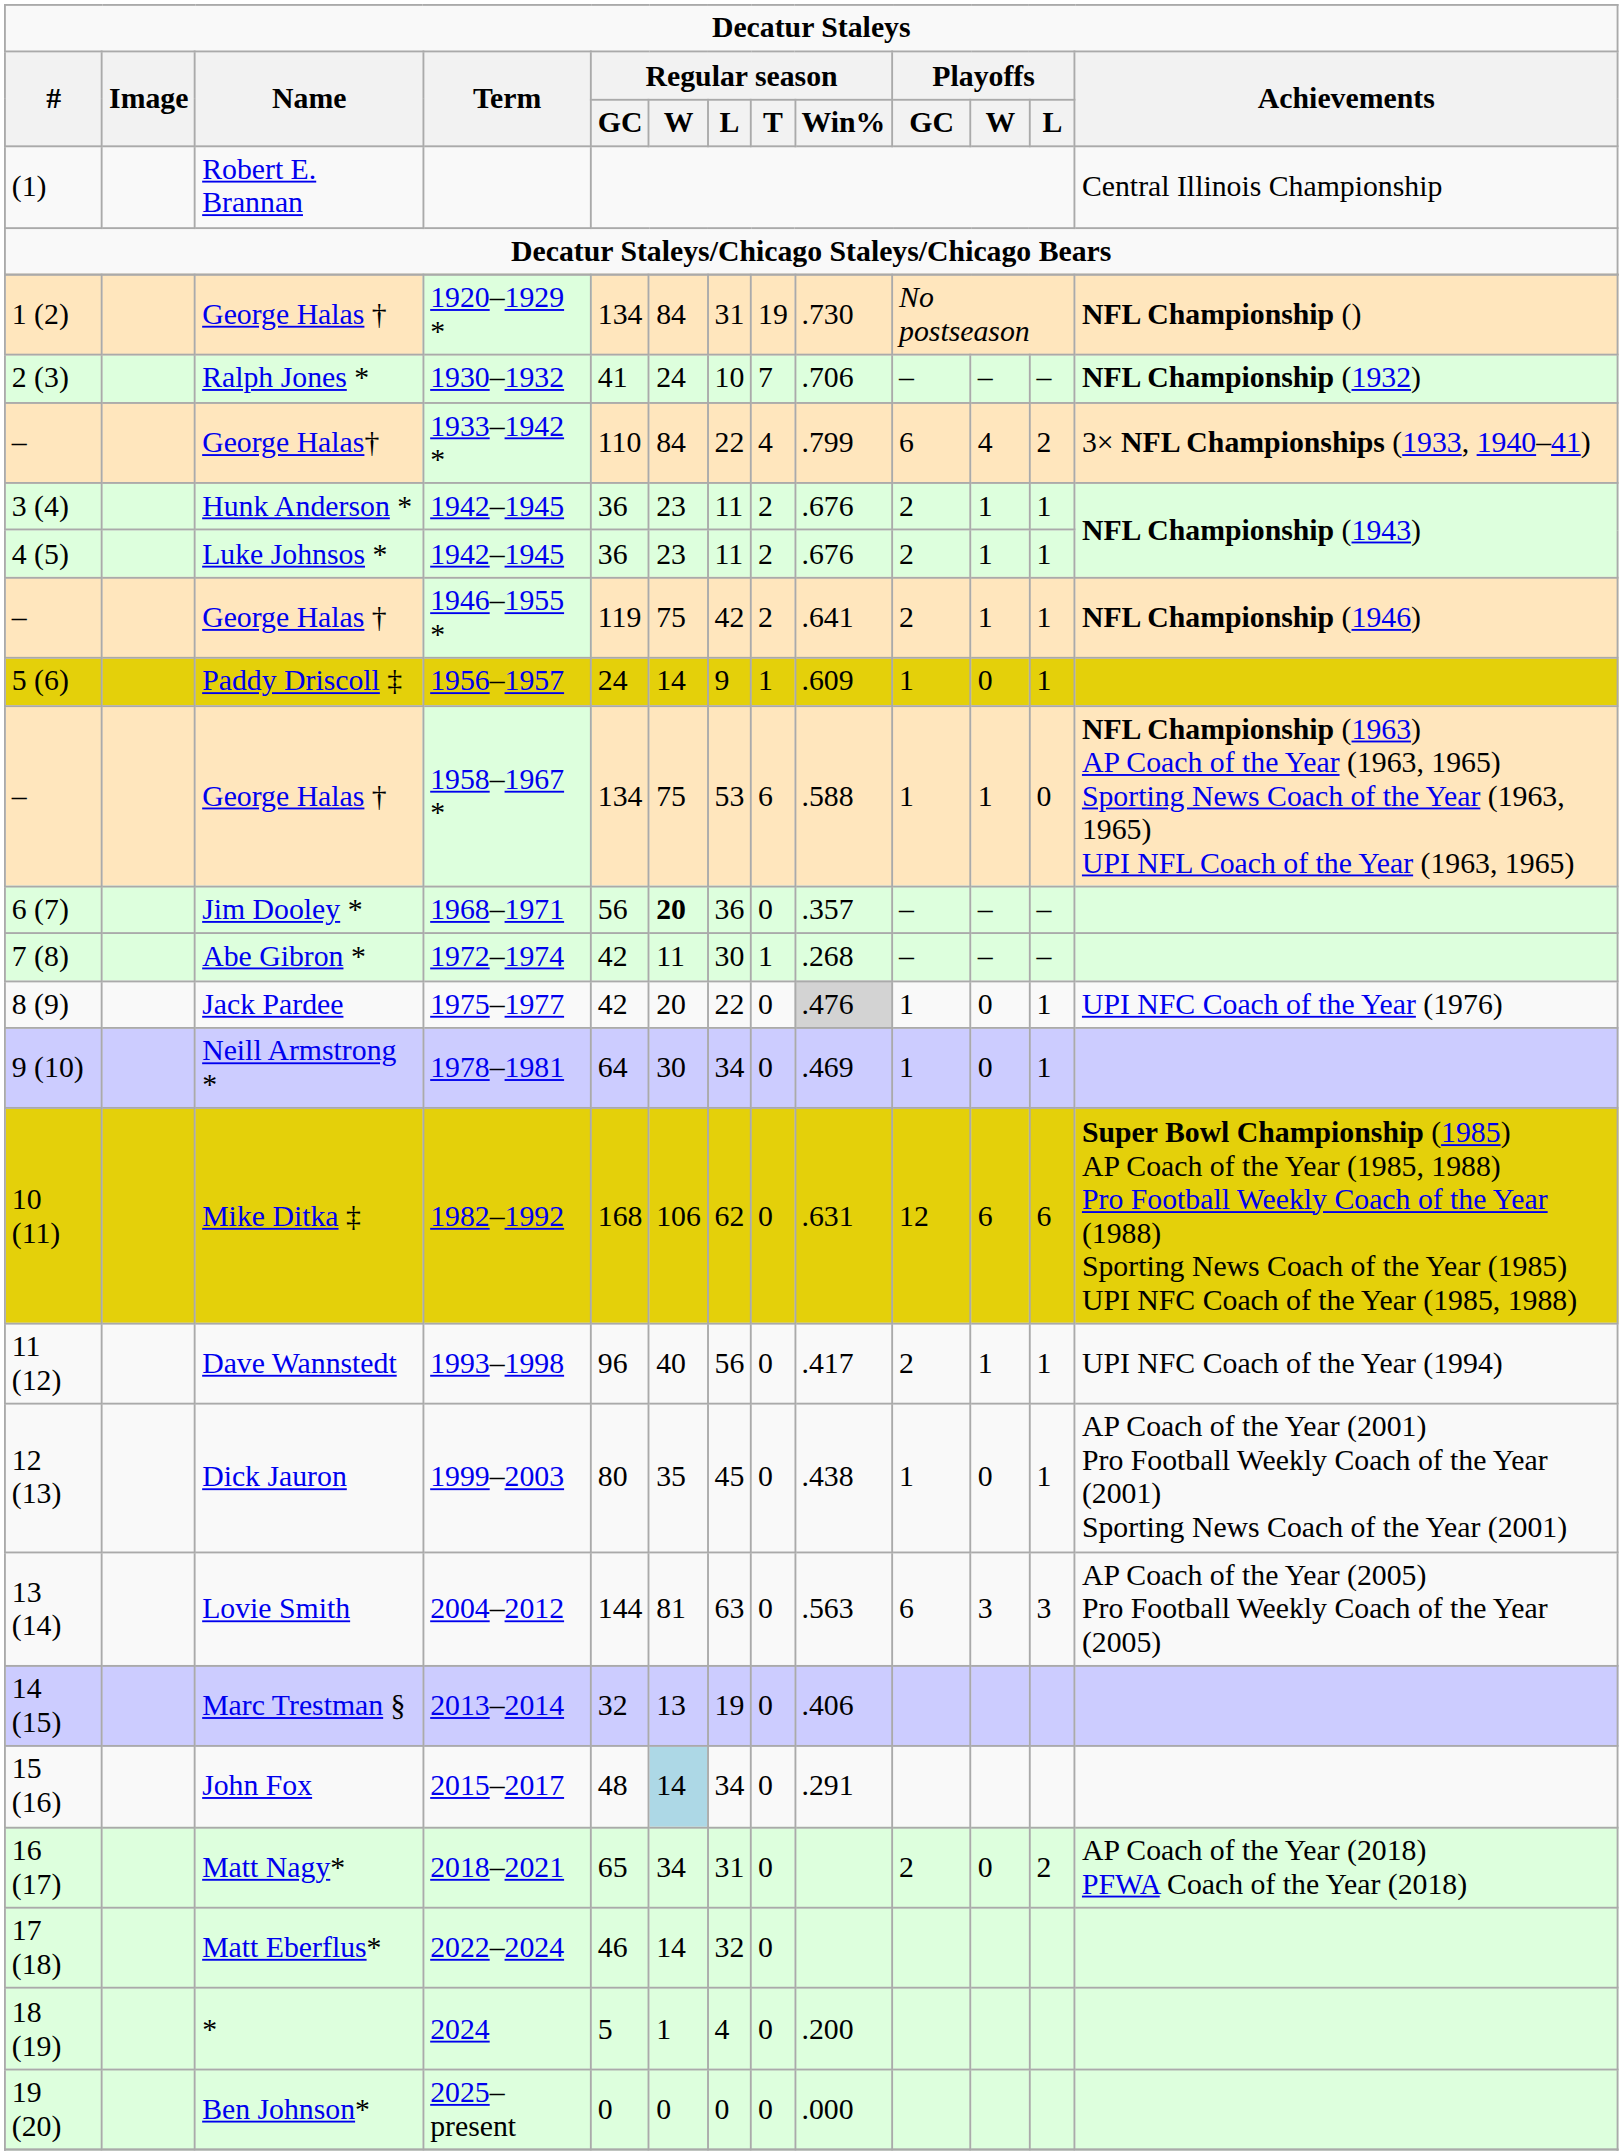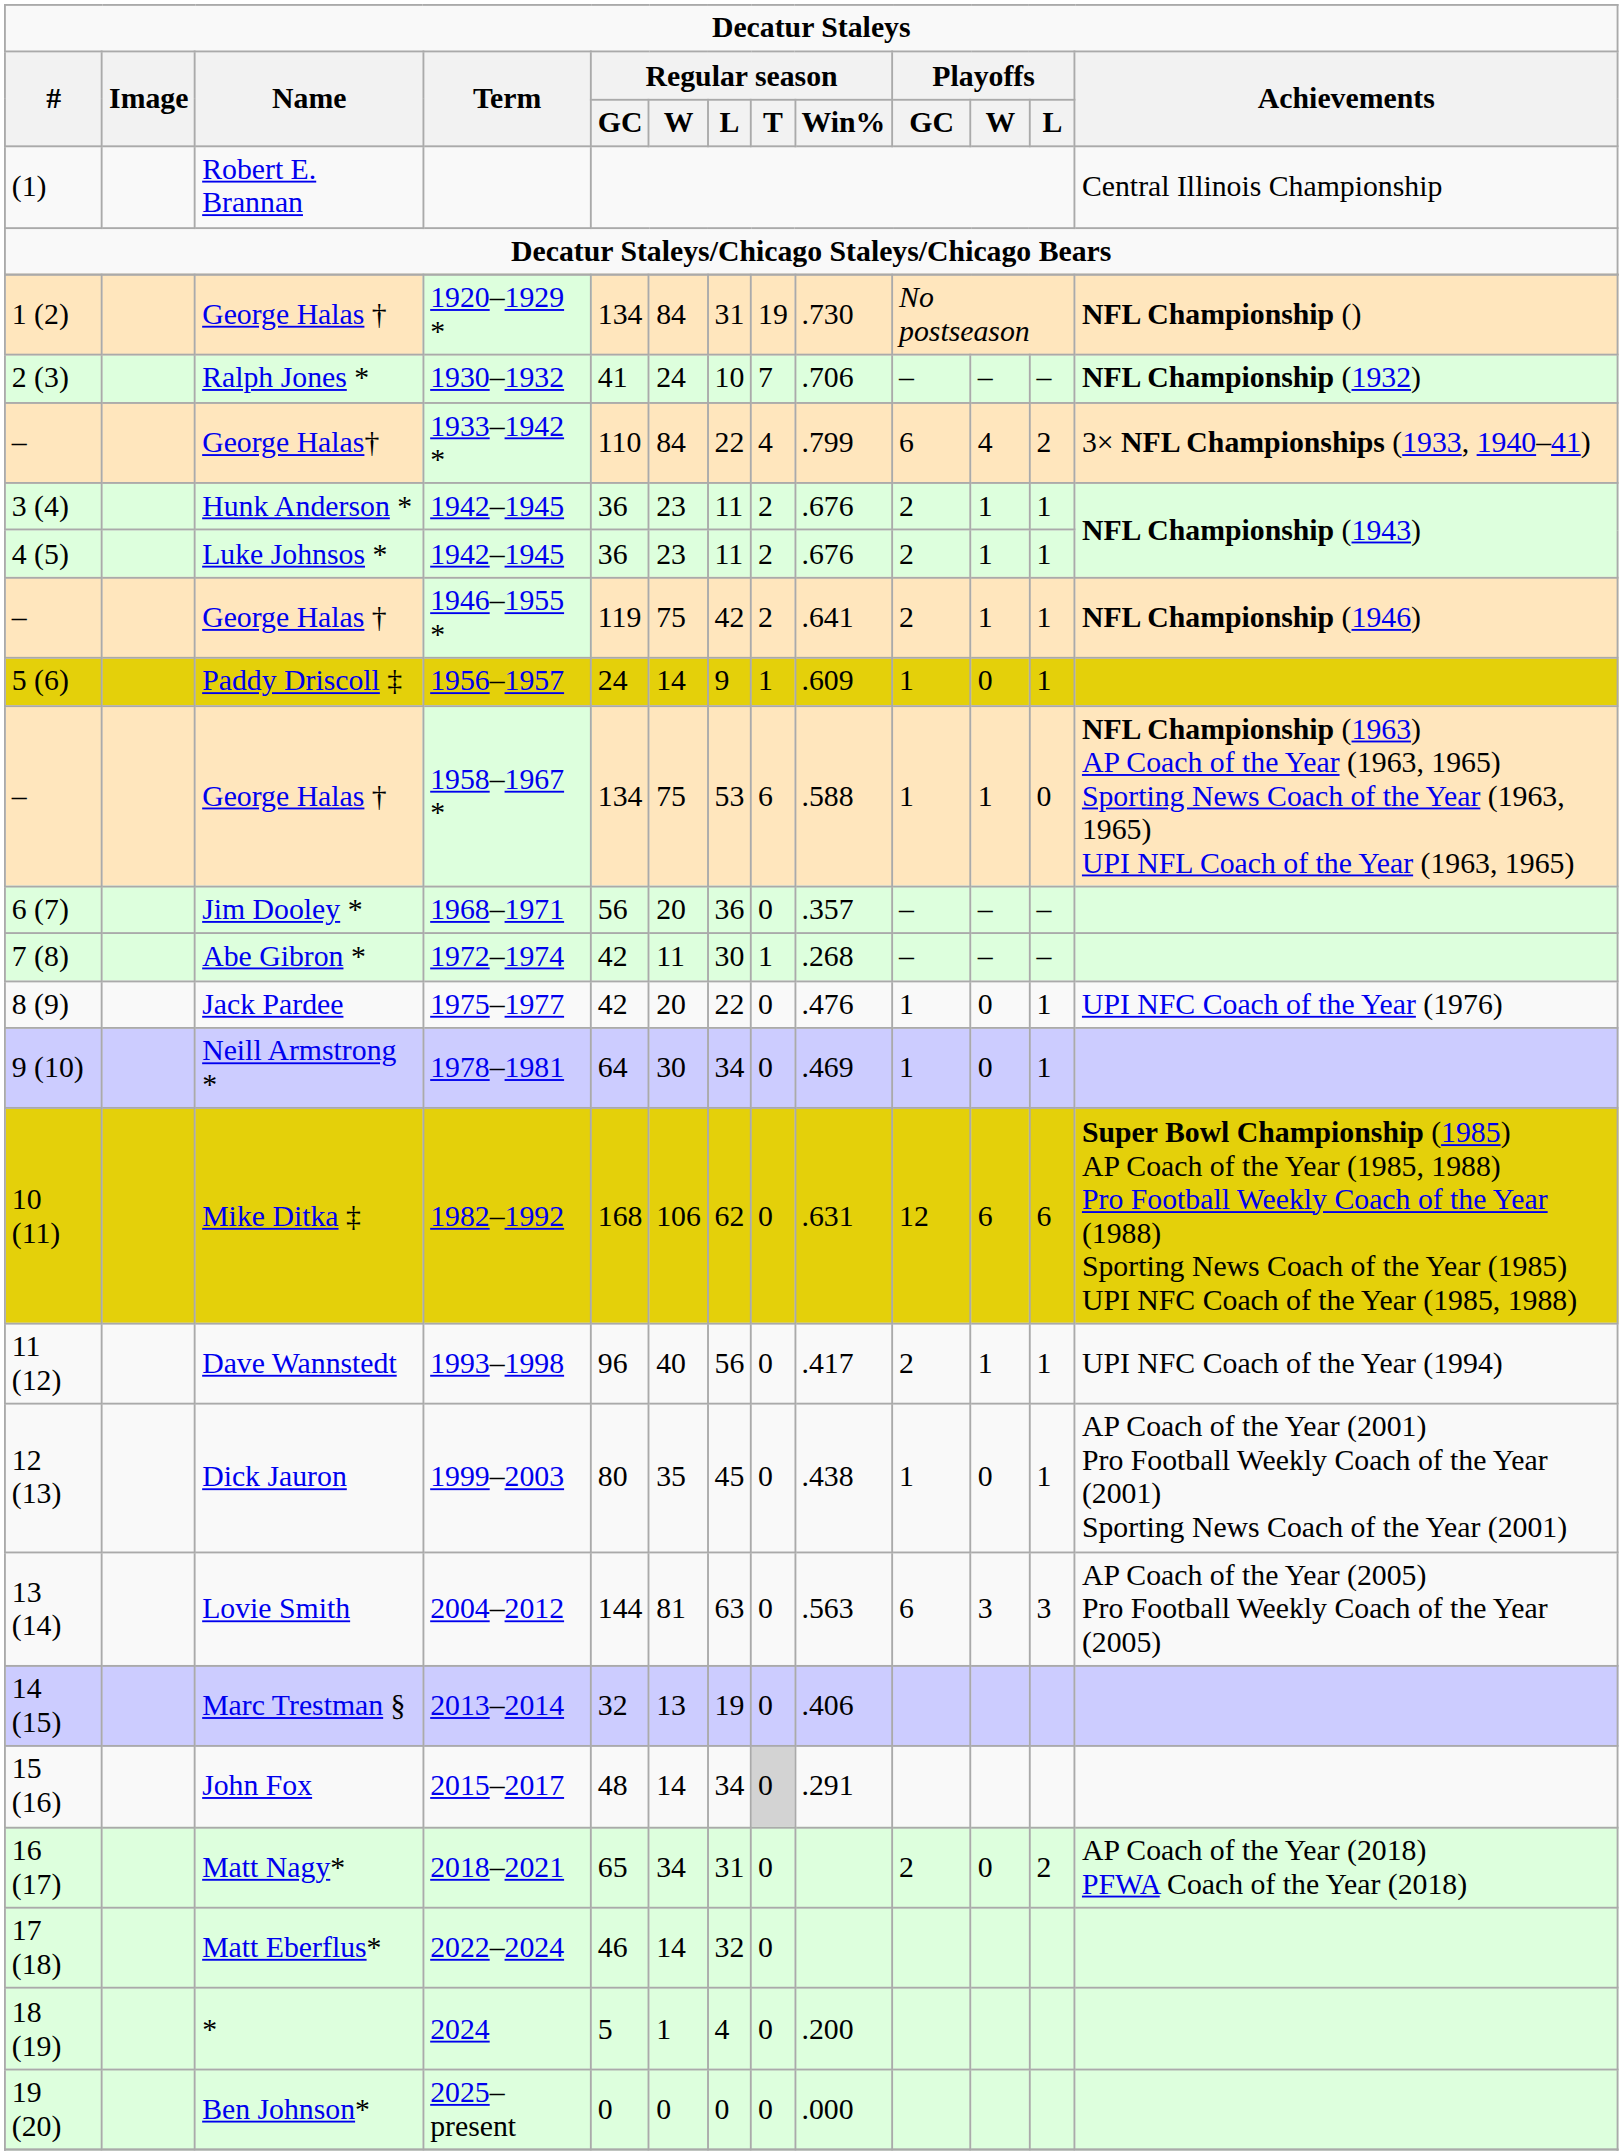Jim Dooley * | Regular season / W: bold -> normal
Jack Pardee | Regular season / Win%: lightgrey background -> no background
John Fox | Regular season / W: lightblue background -> no background
John Fox | Regular season / T: no background -> lightgrey background
